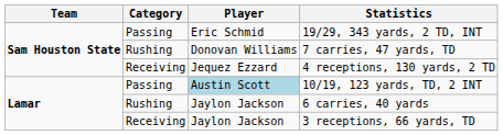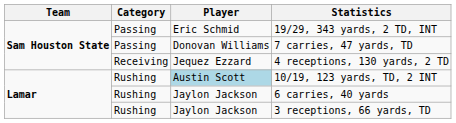7 carries, 47 yards, TD | Category: Rushing -> Passing
10/19, 123 yards, TD, 2 INT | Category: Passing -> Rushing
3 receptions, 66 yards, TD | Category: Receiving -> Rushing
